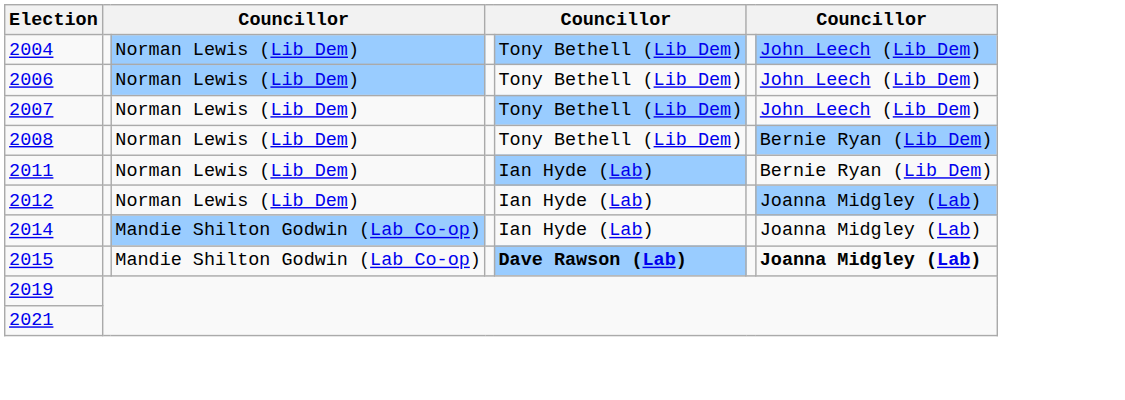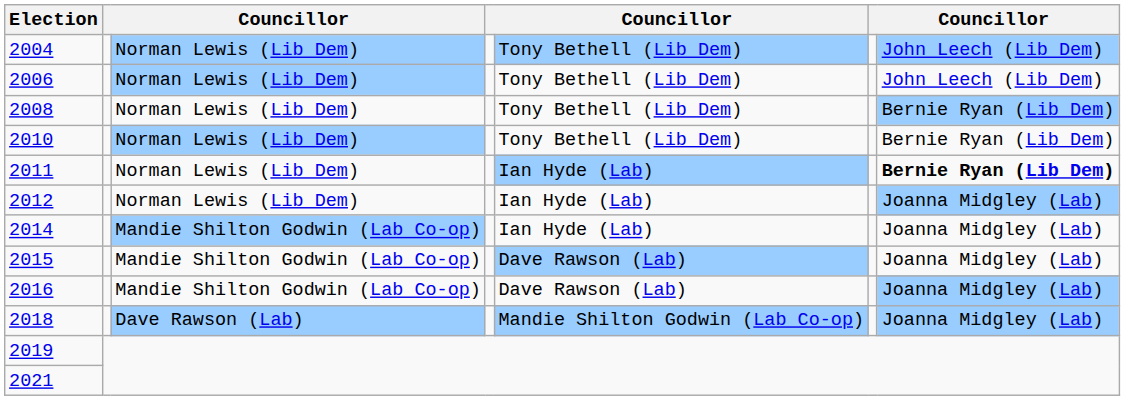- row: 2007 | Norman Lewis (Lib Dem) | Tony Bethell (Lib Dem) | John Leech (Lib Dem)
+ row: 2010 | Norman Lewis (Lib Dem) | Tony Bethell (Lib Dem) | Bernie Ryan (Lib Dem)
2011 | column 7: normal -> bold
2015 | column 5: bold -> normal
2015 | column 7: bold -> normal
+ row: 2016 | Mandie Shilton Godwin (Lab Co-op) | Dave Rawson (Lab) | Joanna Midgley (Lab)
+ row: 2018 | Dave Rawson (Lab) | Mandie Shilton Godwin (Lab Co-op) | Joanna Midgley (Lab)
